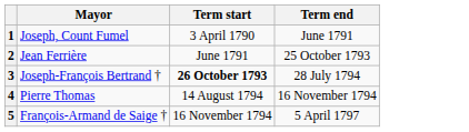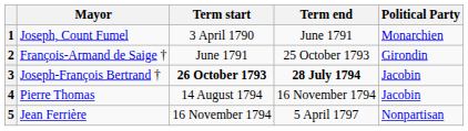+ column: Political Party | Monarchien | Girondin | Jacobin | Jacobin | Nonpartisan
2 | Mayor: Jean Ferrière -> François-Armand de Saige †
3 | Term end: normal -> bold
5 | Mayor: François-Armand de Saige † -> Jean Ferrière
